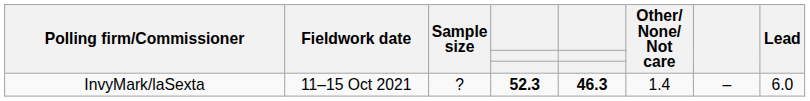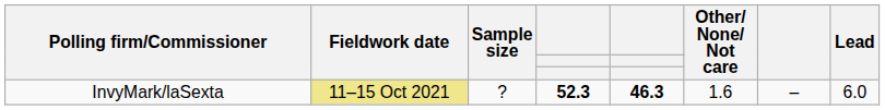InvyMark/laSexta | Fieldwork date: no background -> khaki background
InvyMark/laSexta | Other/ None/ Not care: 1.4 -> 1.6
